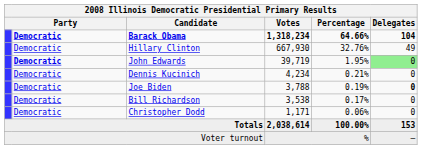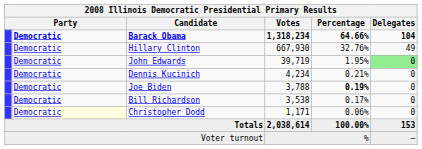John Edwards | column 2: bold -> normal
Joe Biden | Percentage: normal -> bold
Joe Biden | Delegates: bold -> normal
Christopher Dodd | column 2: no background -> lightyellow background
